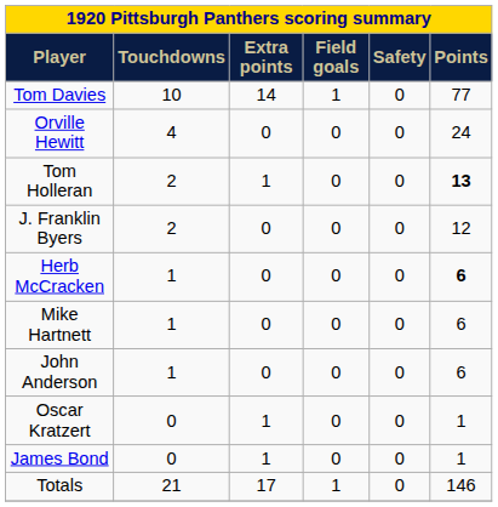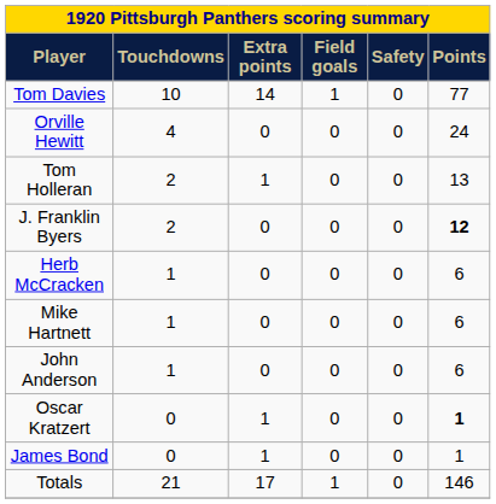Tom Holleran | Points: bold -> normal
J. Franklin Byers | Points: normal -> bold
Herb McCracken | Points: bold -> normal
Oscar Kratzert | Points: normal -> bold
